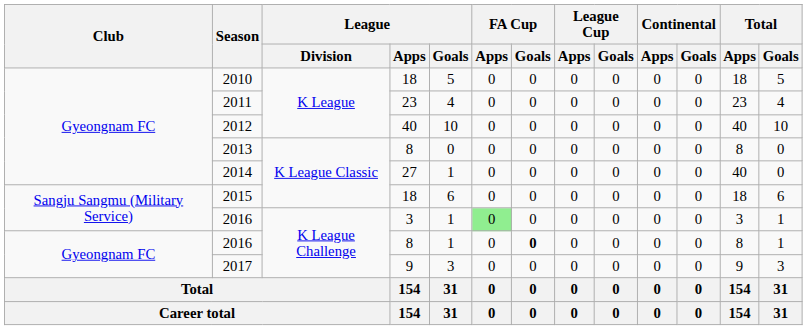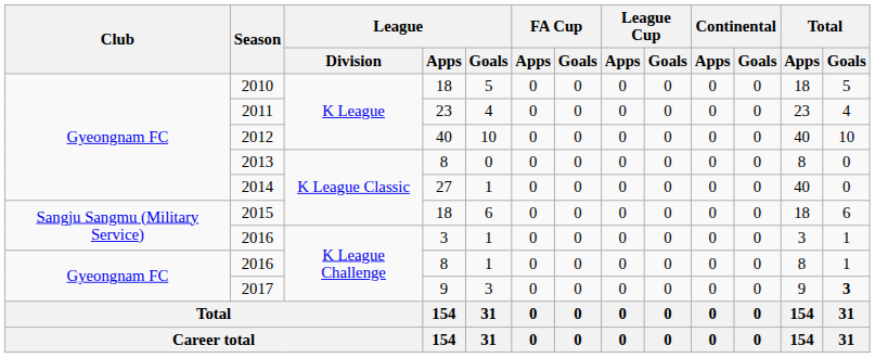2016 / 3 | FA Cup / Apps: lightgreen background -> no background
2016 / 8 | FA Cup / Goals: bold -> normal
2017 | Total / Goals: normal -> bold
